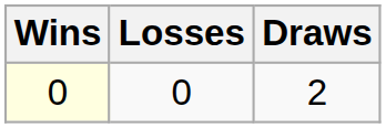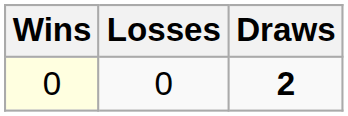row 2 | Draws: normal -> bold
